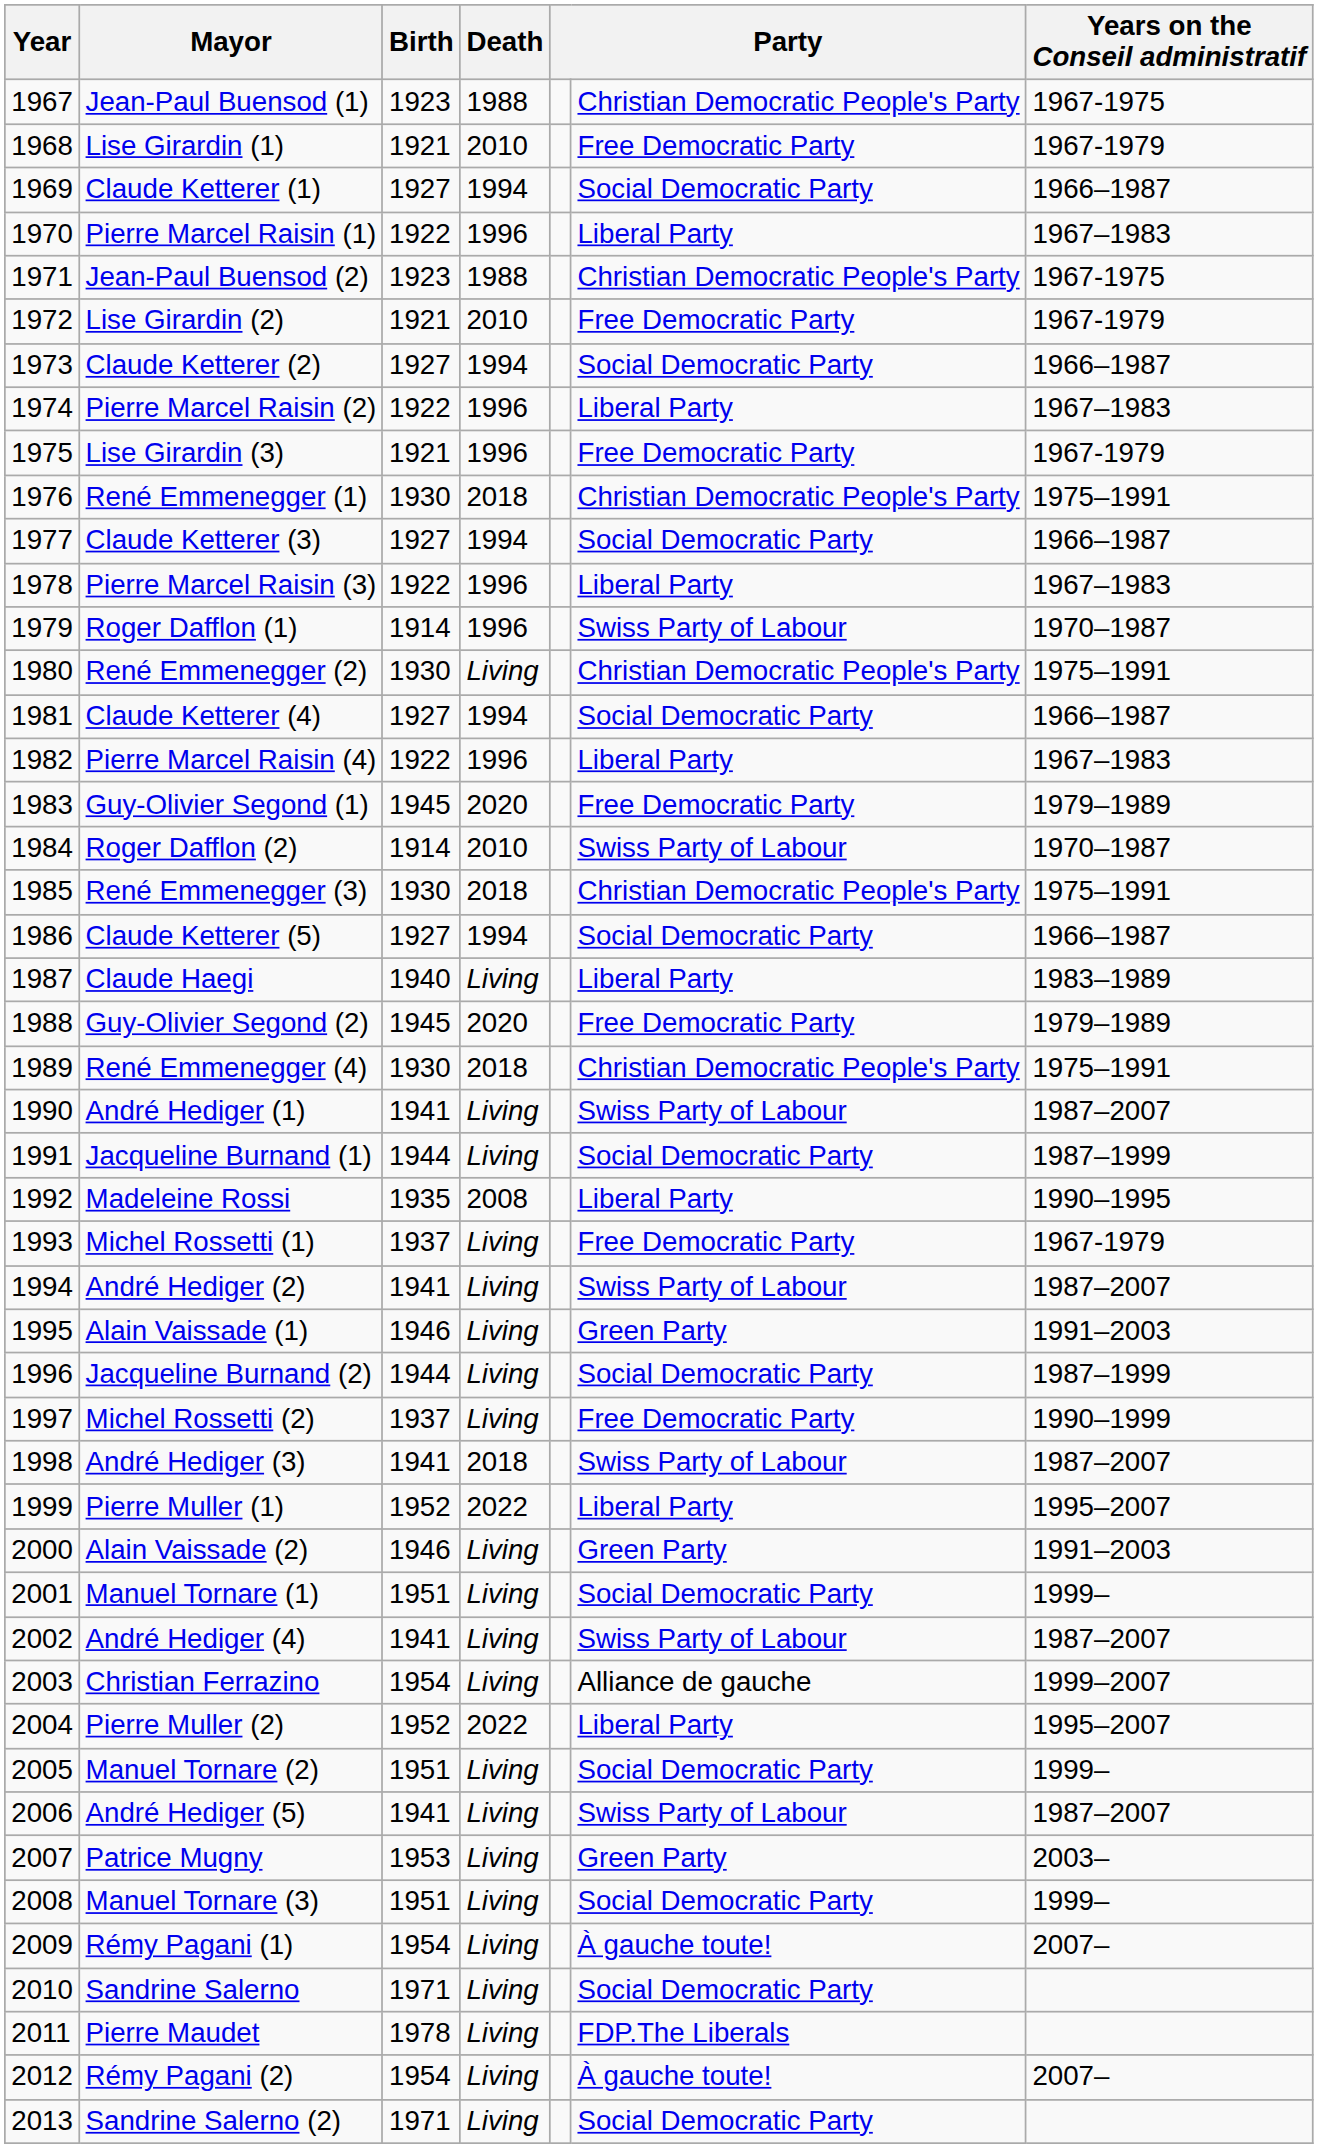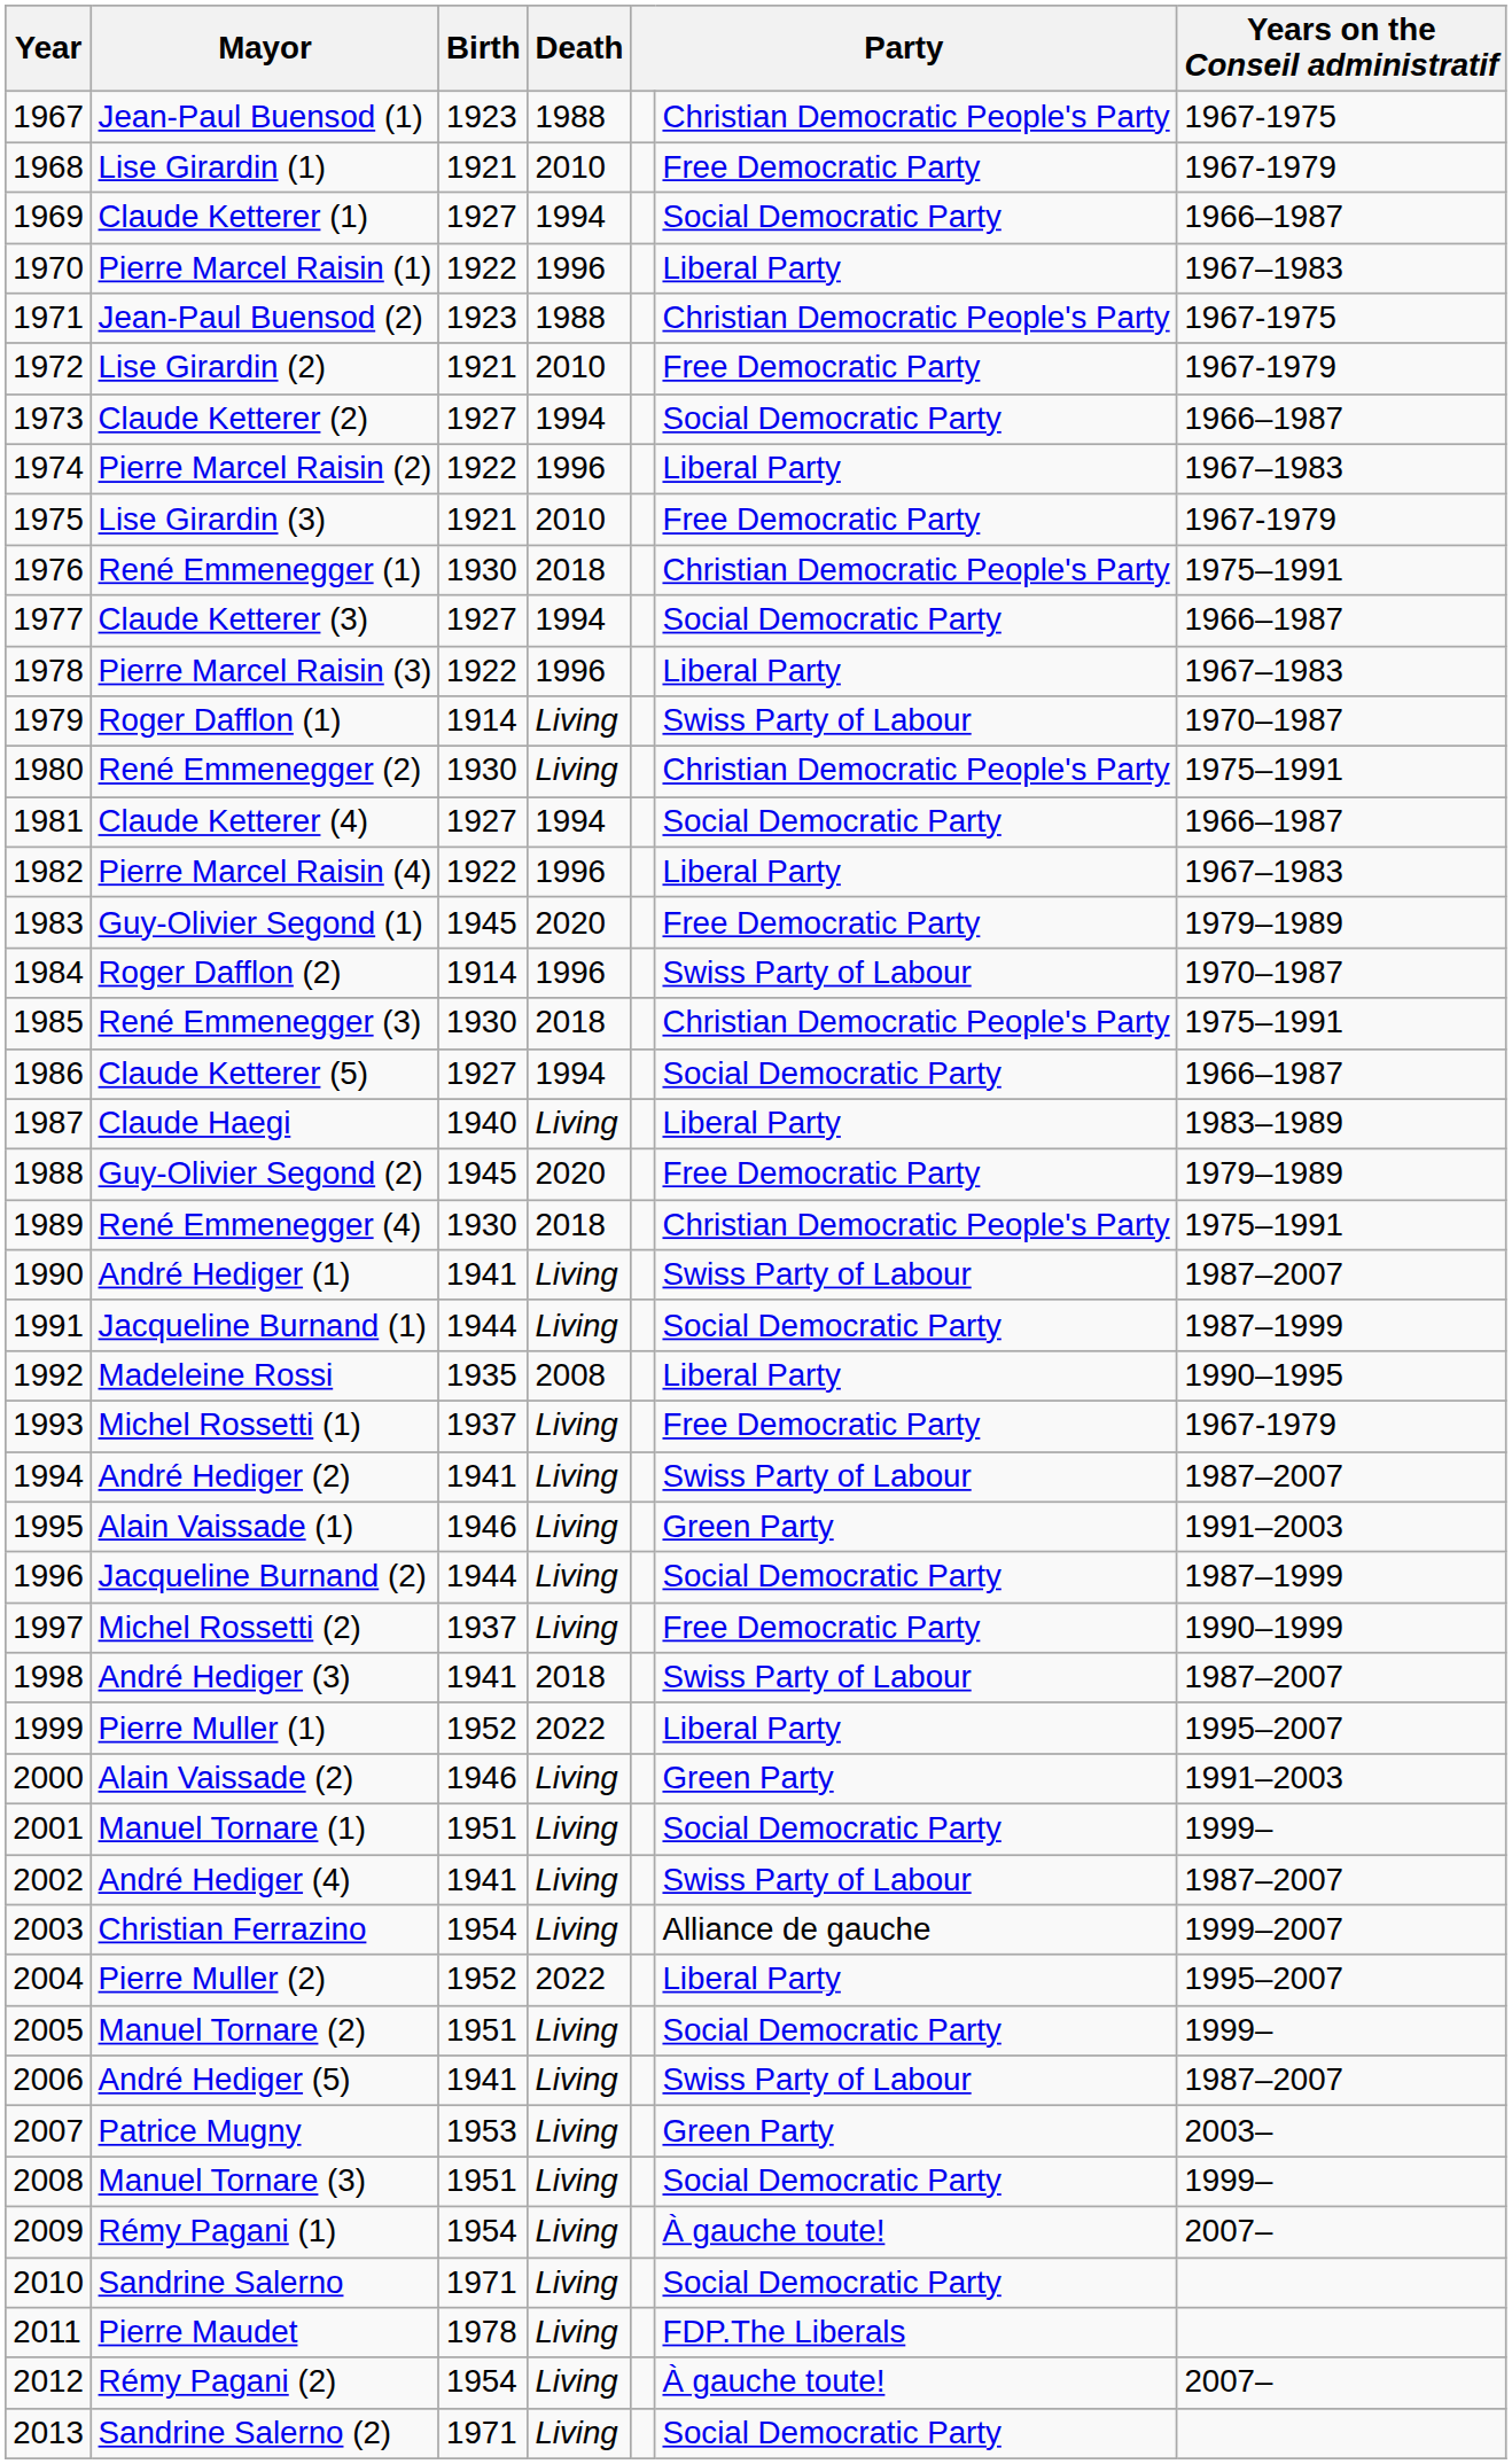Lise Girardin (3) | Death: 1996 -> 2010
Roger Dafflon (1) | Death: 1996 -> Living
Roger Dafflon (2) | Death: 2010 -> 1996
